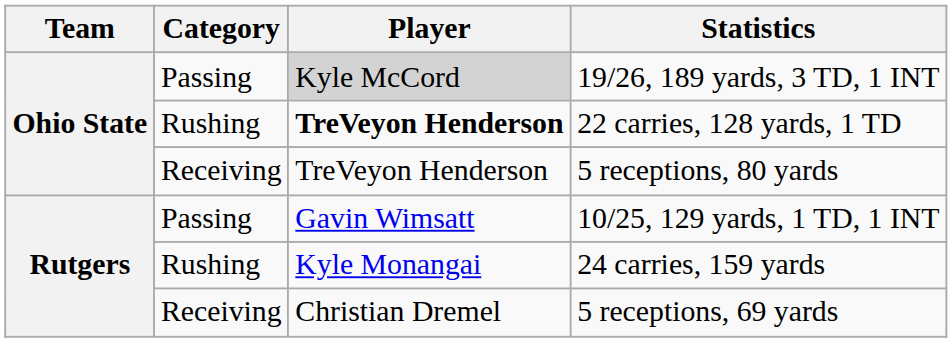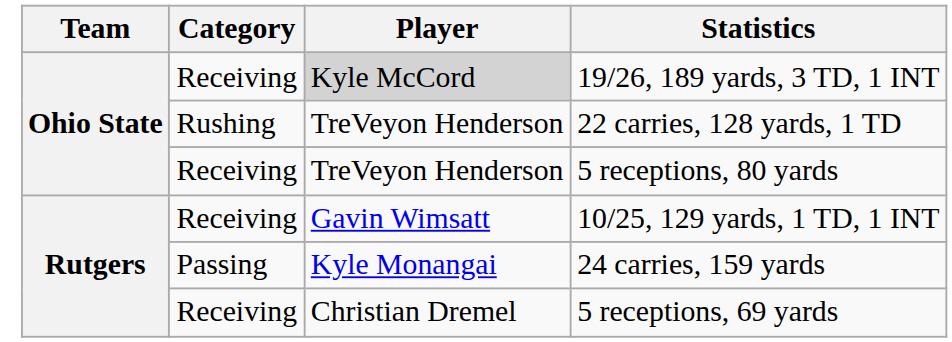19/26, 189 yards, 3 TD, 1 INT | Category: Passing -> Receiving
22 carries, 128 yards, 1 TD | Player: bold -> normal
10/25, 129 yards, 1 TD, 1 INT | Category: Passing -> Receiving
24 carries, 159 yards | Category: Rushing -> Passing
